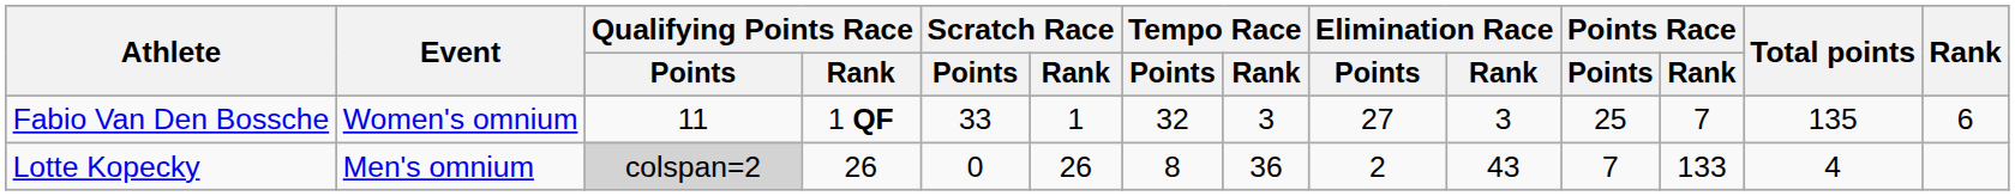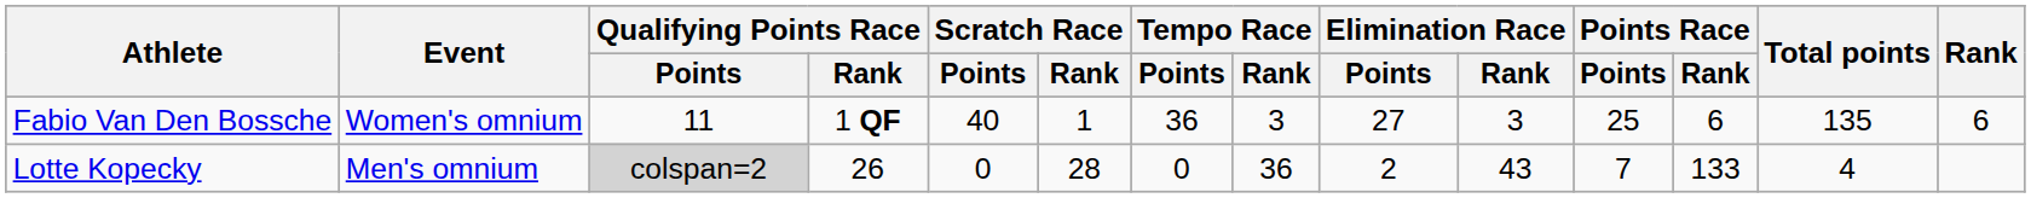Fabio Van Den Bossche | Scratch Race / Points: 33 -> 40
Fabio Van Den Bossche | Tempo Race / Points: 32 -> 36
Fabio Van Den Bossche | Points Race / Rank: 7 -> 6
Lotte Kopecky | Scratch Race / Rank: 26 -> 28
Lotte Kopecky | Tempo Race / Points: 8 -> 0
